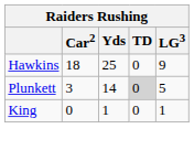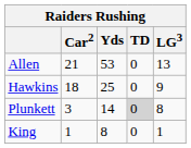+ row: Allen | 21 | 53 | 0 | 13
Plunkett | LG3: 5 -> 8
King | Car2: 0 -> 1
King | Yds: 1 -> 8
